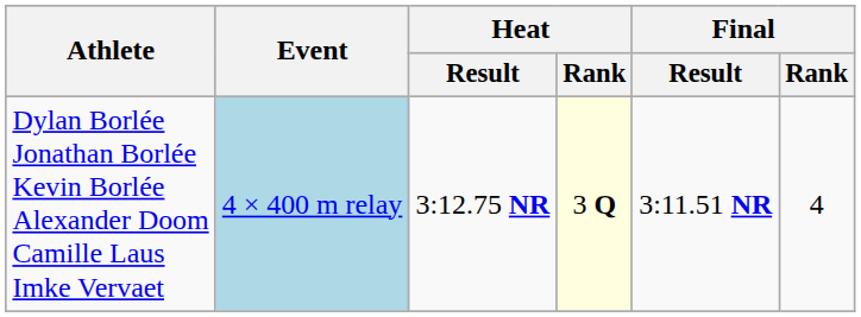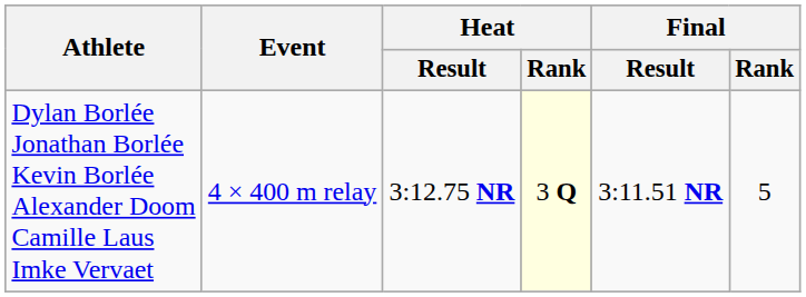row 3 | Event: lightblue background -> no background
row 3 | Final / Rank: 4 -> 5
